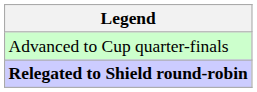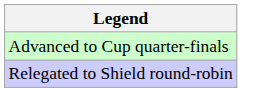row 3 | column 1: bold -> normal
